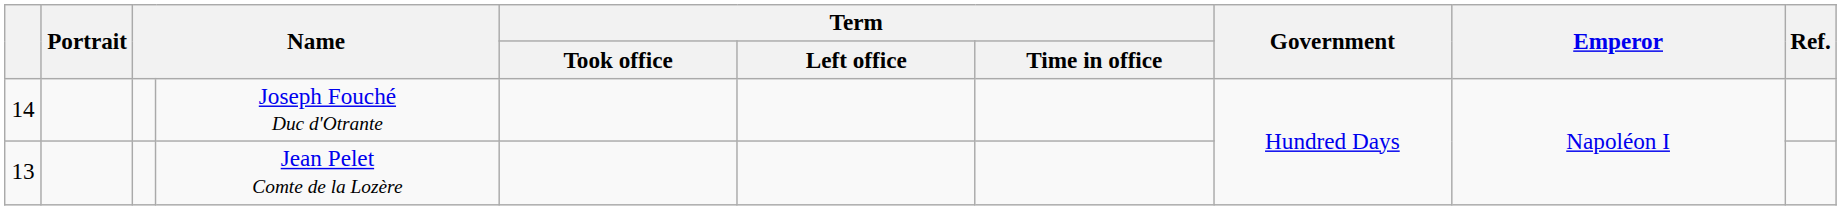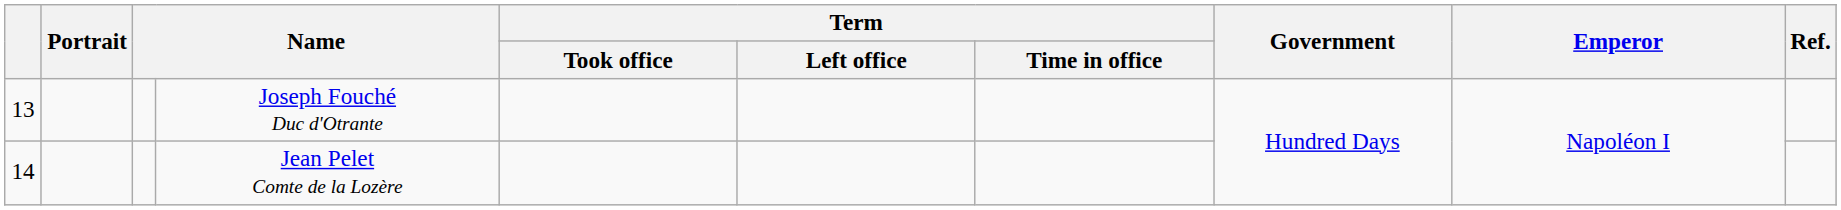Joseph Fouché Duc d'Otrante | column 1: 14 -> 13
Jean Pelet Comte de la Lozère | column 1: 13 -> 14
